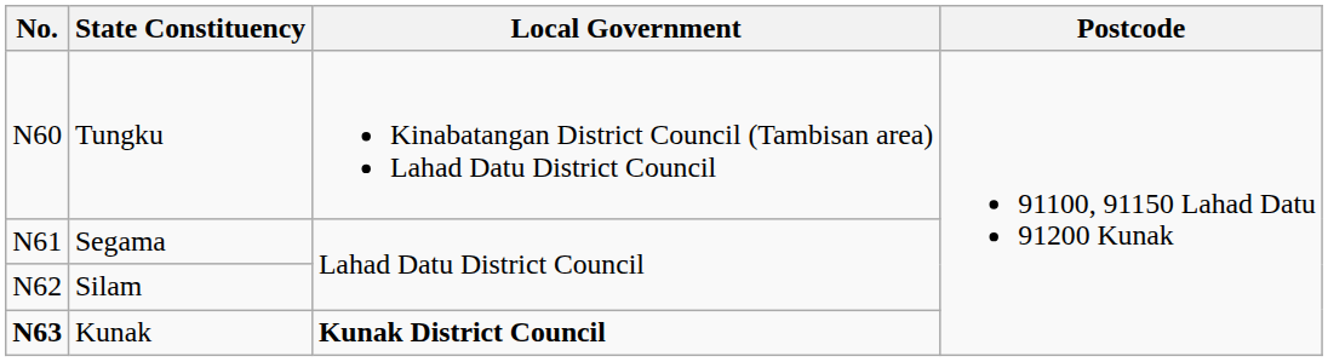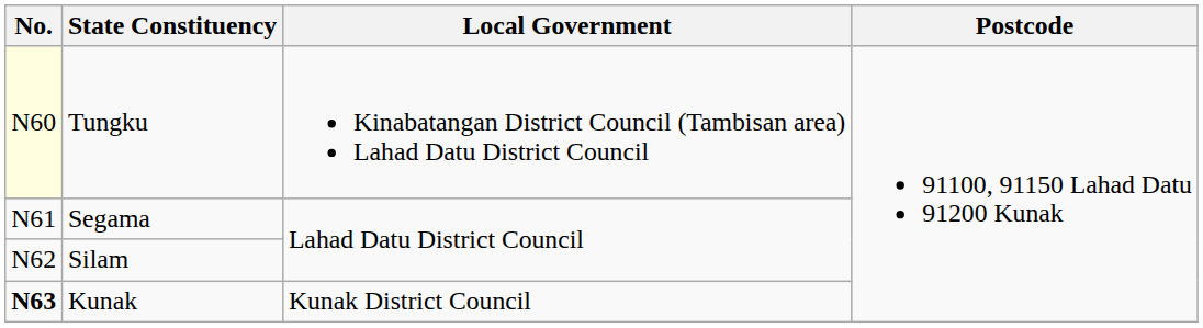Tungku | No.: no background -> lightyellow background
Kunak | Local Government: bold -> normal
